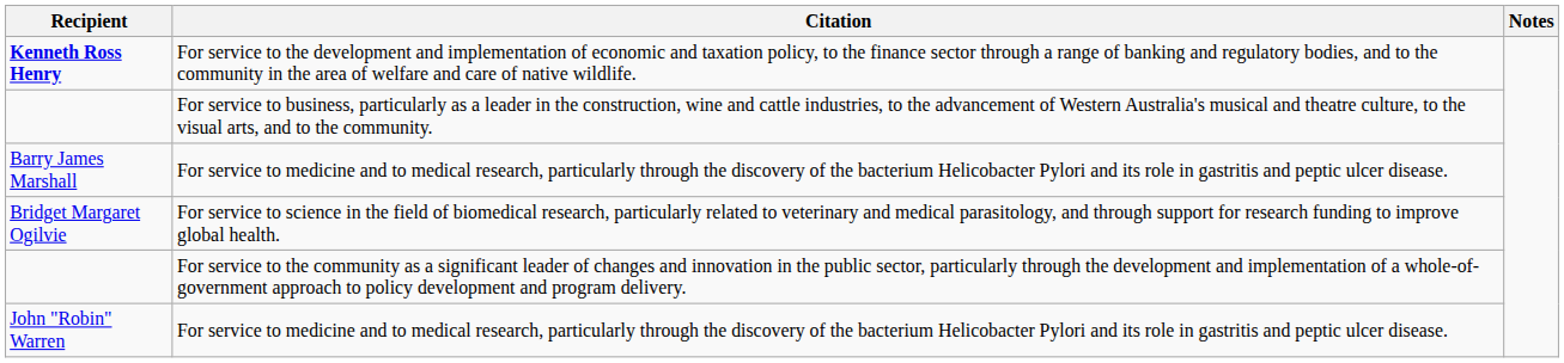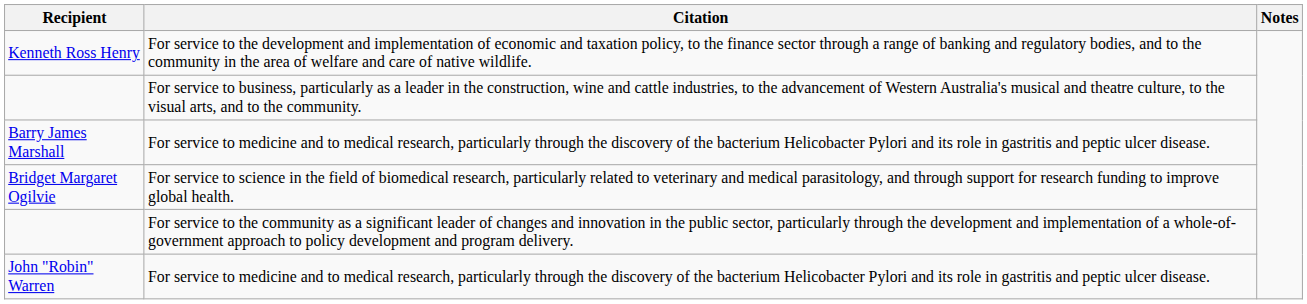Kenneth Ross Henry | Recipient: bold -> normal
